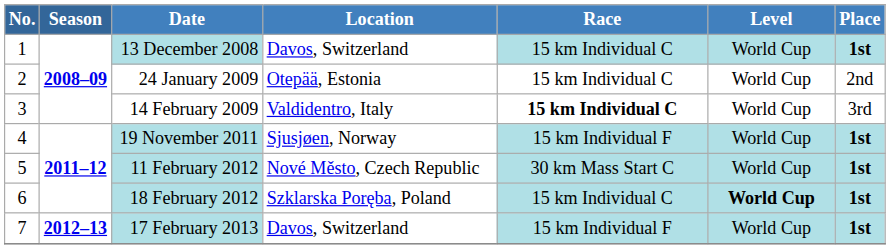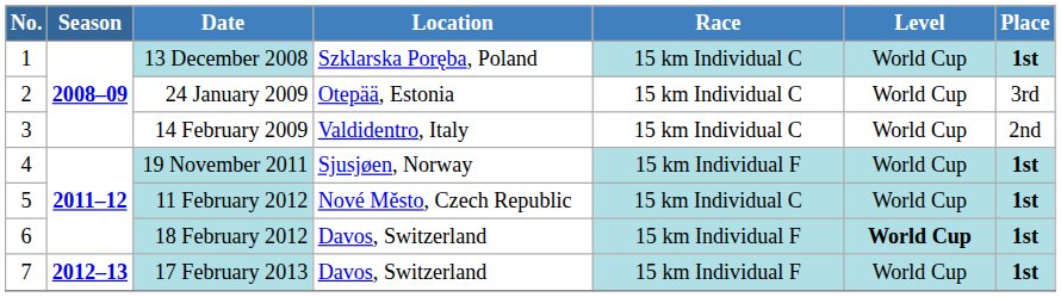13 December 2008 | Location: Davos, Switzerland -> Szklarska Poręba, Poland
24 January 2009 | Place: 2nd -> 3rd
14 February 2009 | Race: bold -> normal
14 February 2009 | Place: 3rd -> 2nd
11 February 2012 | Race: 30 km Mass Start C -> 15 km Individual C
18 February 2012 | Location: Szklarska Poręba, Poland -> Davos, Switzerland
18 February 2012 | Race: 15 km Individual C -> 15 km Individual F
